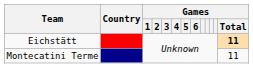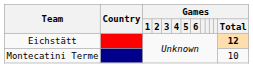Eichstätt | Games / Total: 11 -> 12
Montecatini Terme | Games / Total: 11 -> 10
